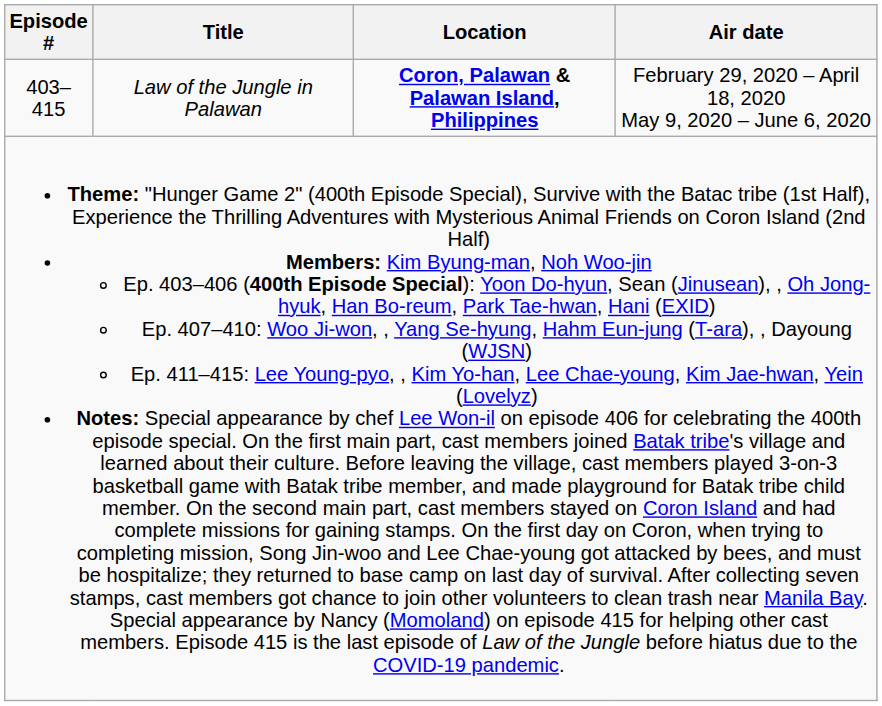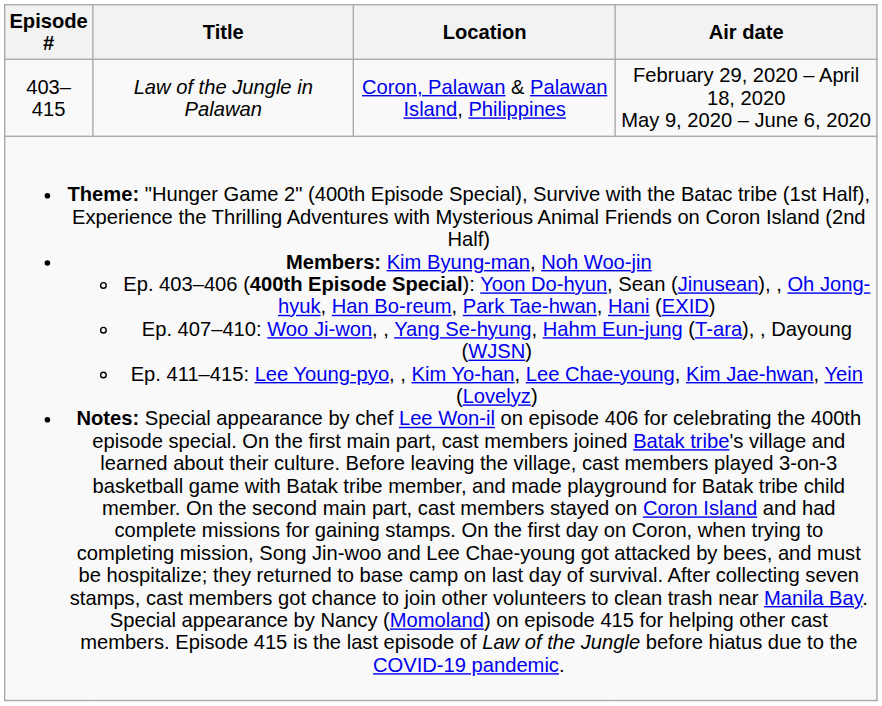403–415 | Location: bold -> normal
